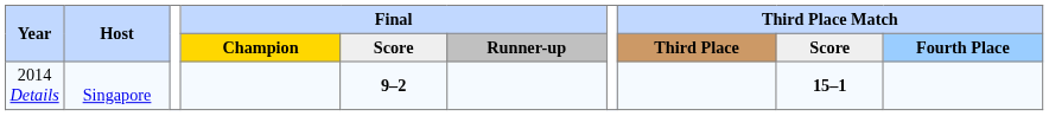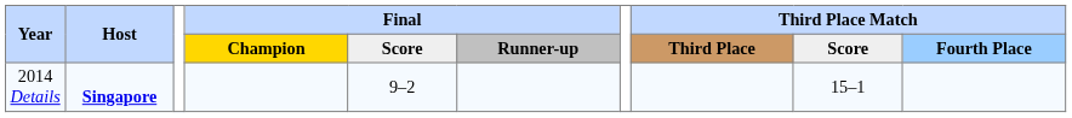2014 Details | Host: normal -> bold
2014 Details | Final / Score: bold -> normal
2014 Details | Third Place Match / Score: bold -> normal
